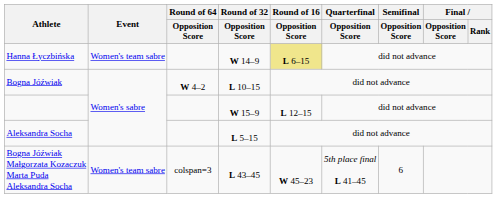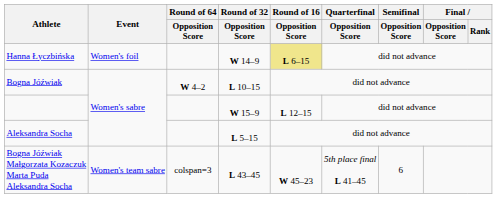Hanna Łyczbińska | Event: Women's team sabre -> Women's foil
